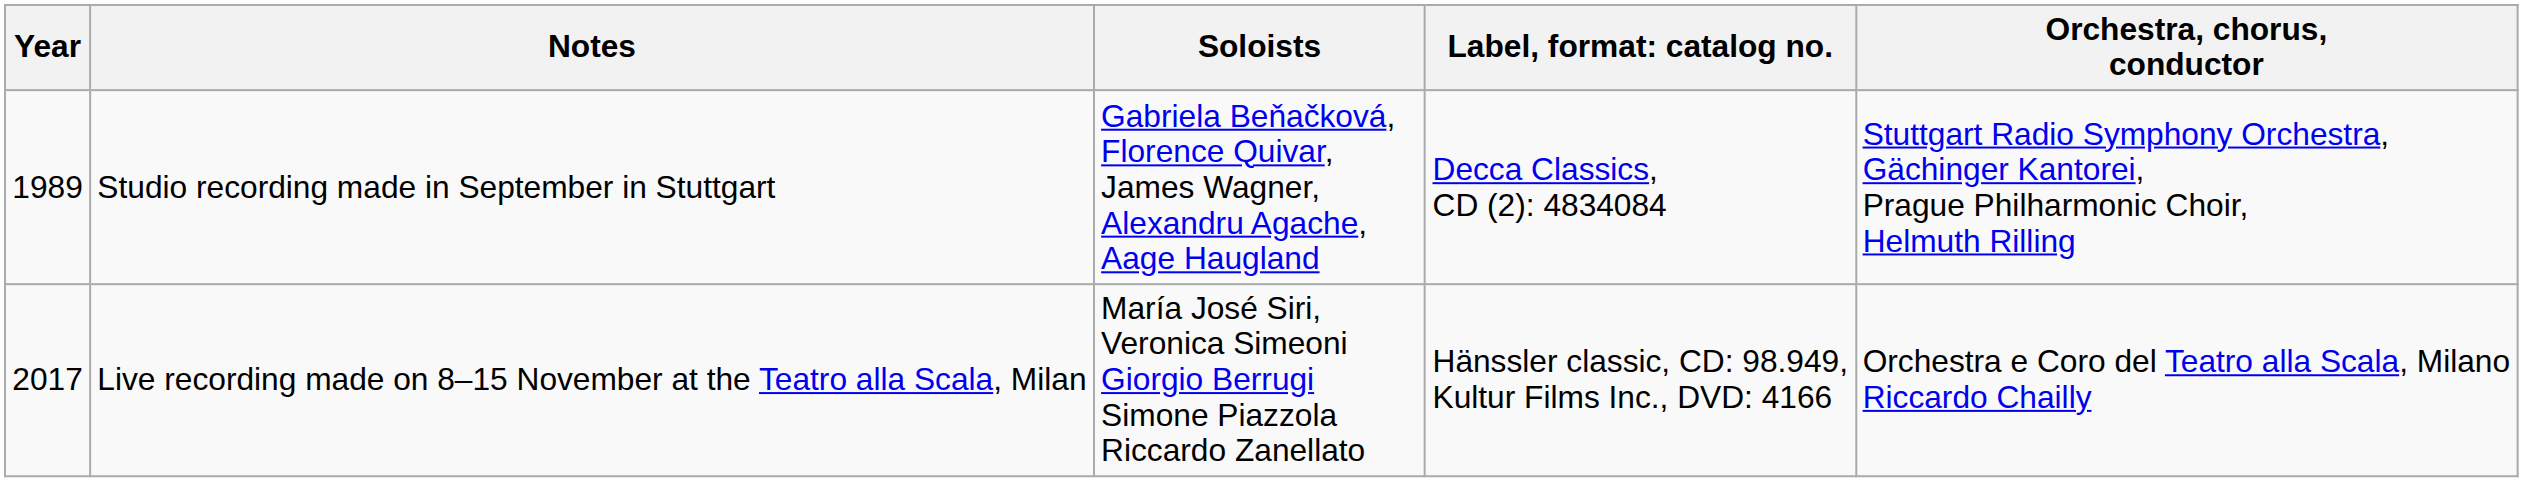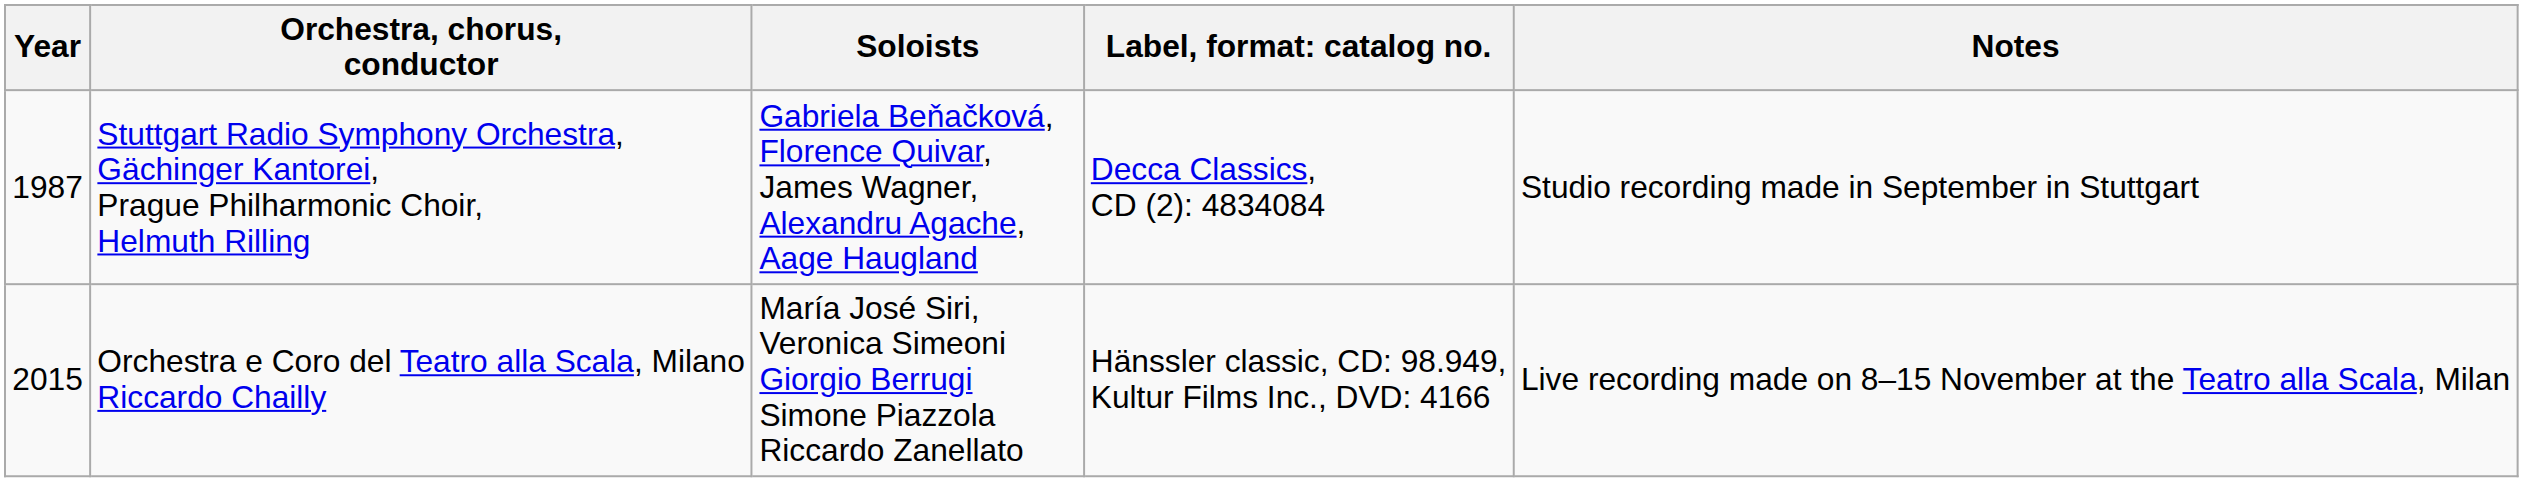columns swapped: Orchestra, chorus, conductor <-> Notes
row 2 | Year: 1989 -> 1987
row 3 | Year: 2017 -> 2015
